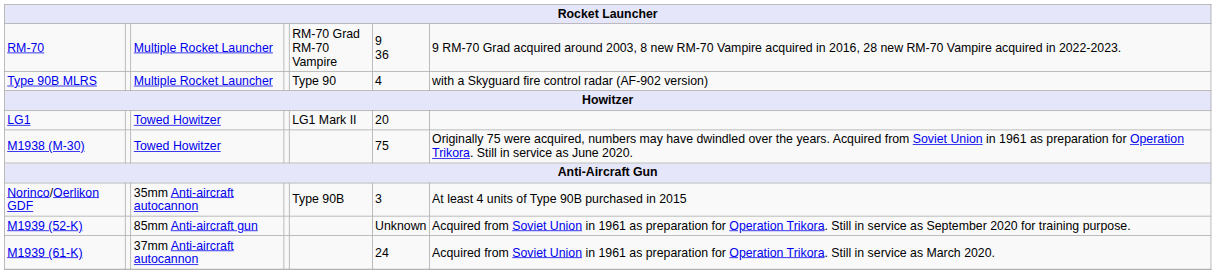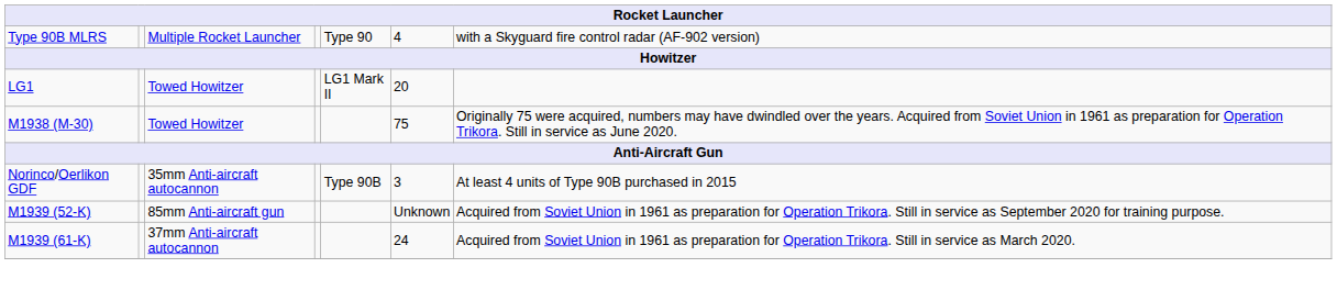- row: RM-70 | Multiple Rocket Launcher | RM-70 Grad RM-70 Vampire | 9 36 | 9 RM-70 Grad acquired around 2003, 8 new RM-70 Vampire acquired in 2016, 28 new RM-70 Vampire acquired in 2022-2023.
